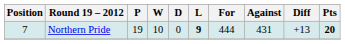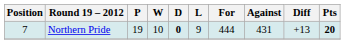Northern Pride | D: normal -> bold
Northern Pride | L: bold -> normal
